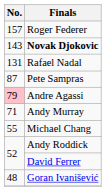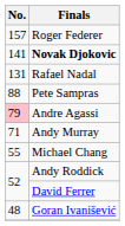Novak Djokovic | No.: 143 -> 141
Pete Sampras | No.: 87 -> 88
